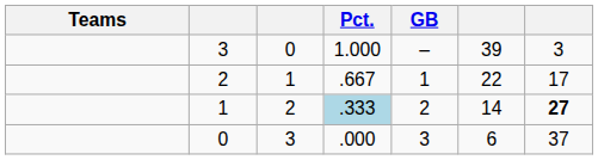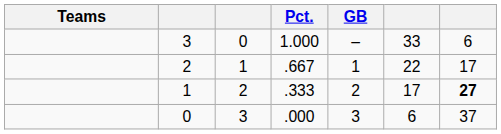row 2 | column 6: 39 -> 33
row 2 | column 7: 3 -> 6
row 4 | Pct.: lightblue background -> no background
row 4 | column 6: 14 -> 17
